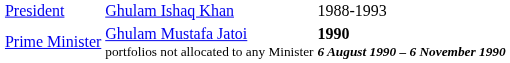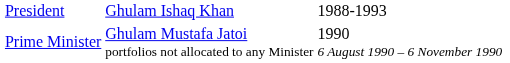Prime Minister | column 3: bold -> normal
